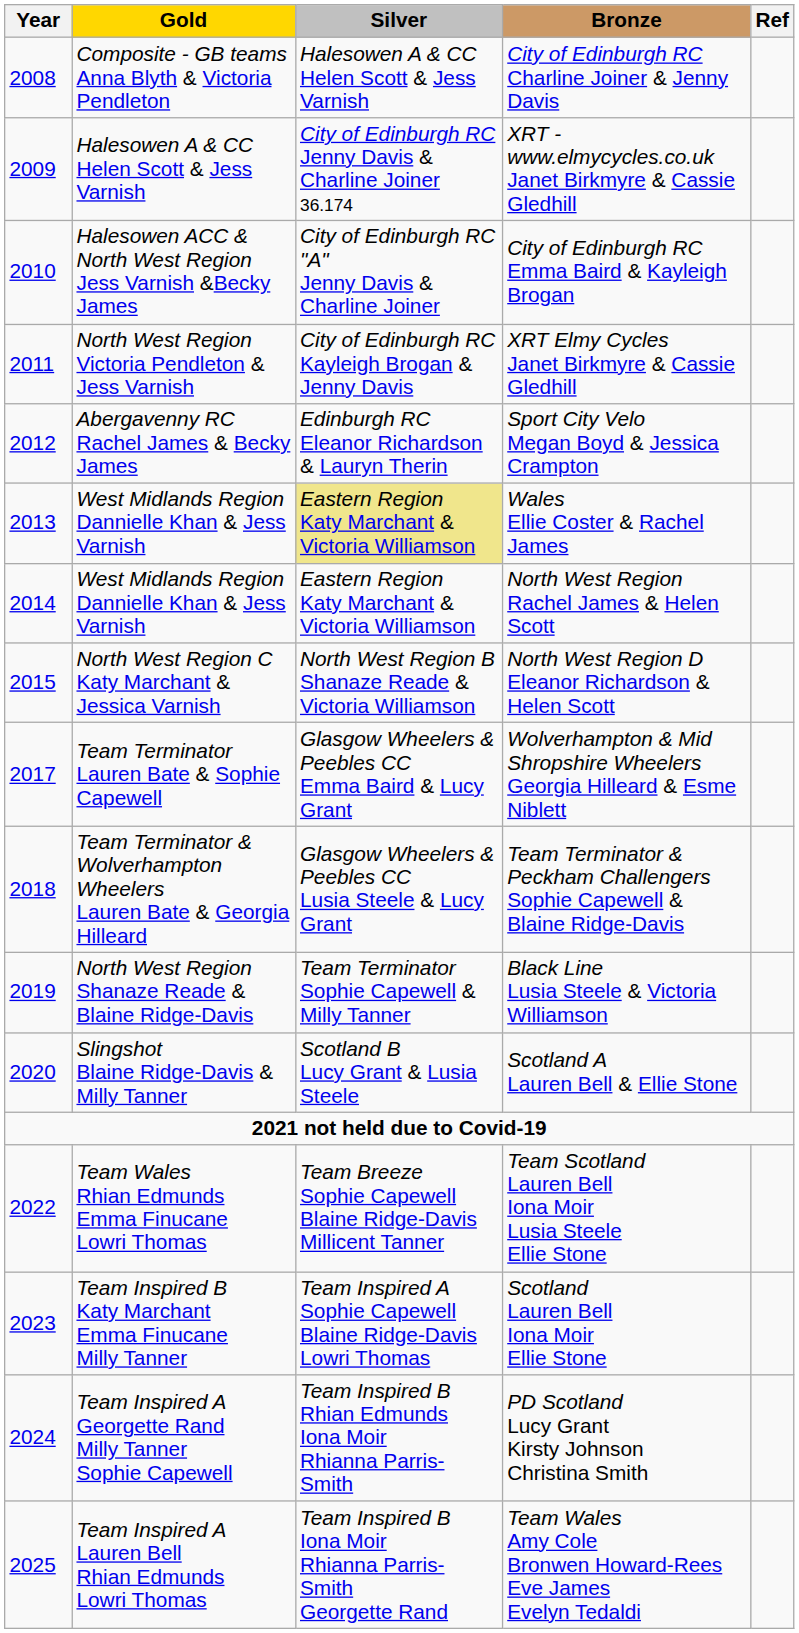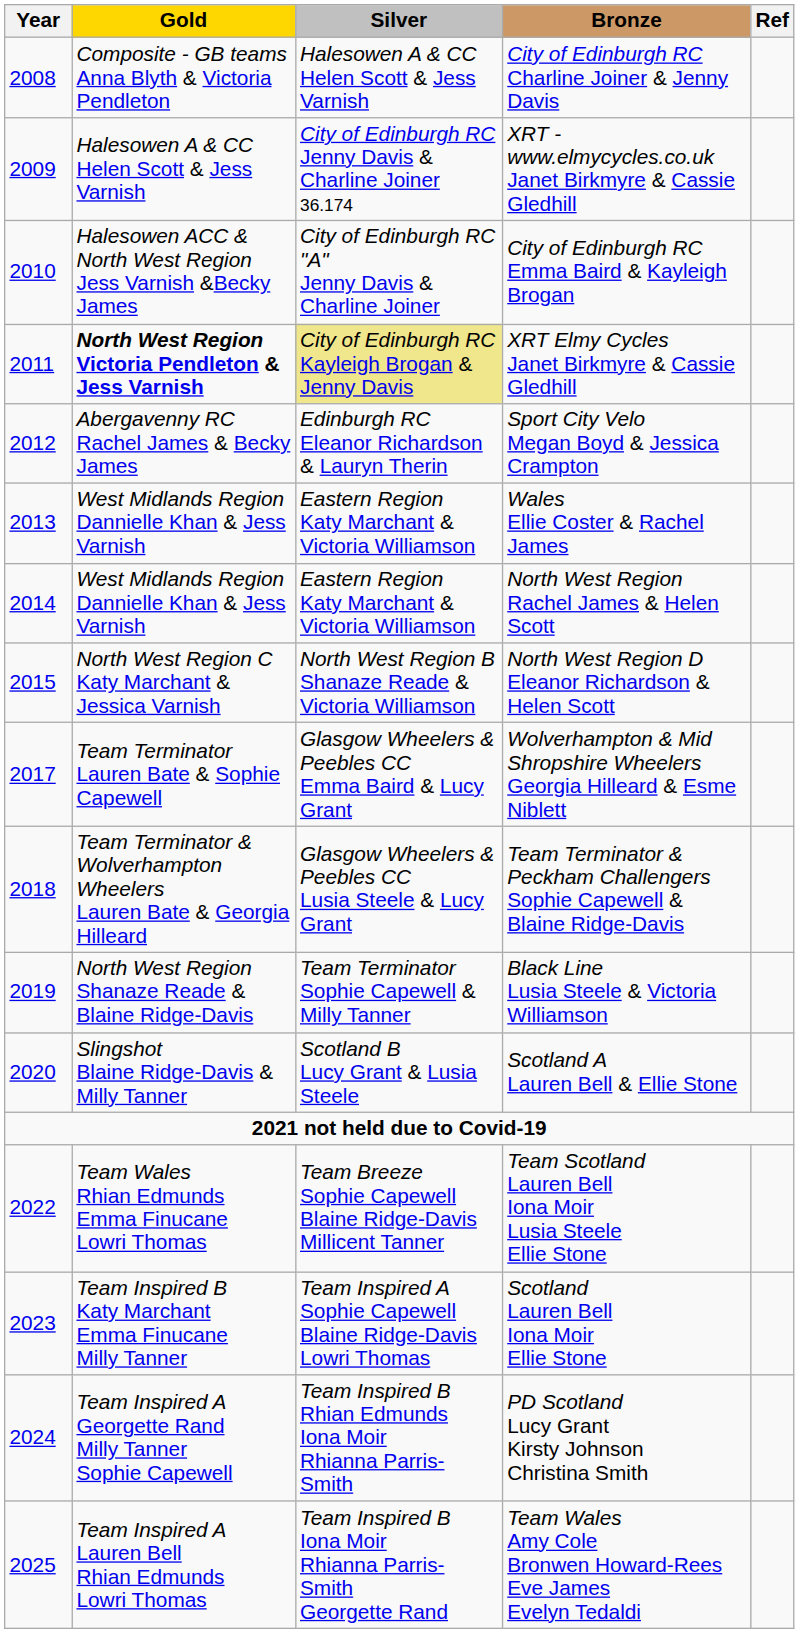XRT Elmy Cycles Janet Birkmyre & Cassie Gledhill | Gold: normal -> bold
XRT Elmy Cycles Janet Birkmyre & Cassie Gledhill | Silver: no background -> khaki background
Wales Ellie Coster & Rachel James | Silver: khaki background -> no background
